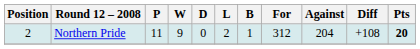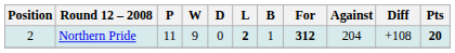Northern Pride | L: normal -> bold
Northern Pride | For: normal -> bold
